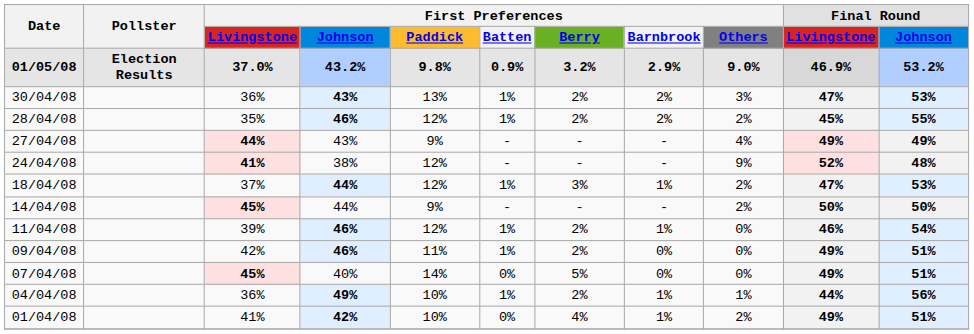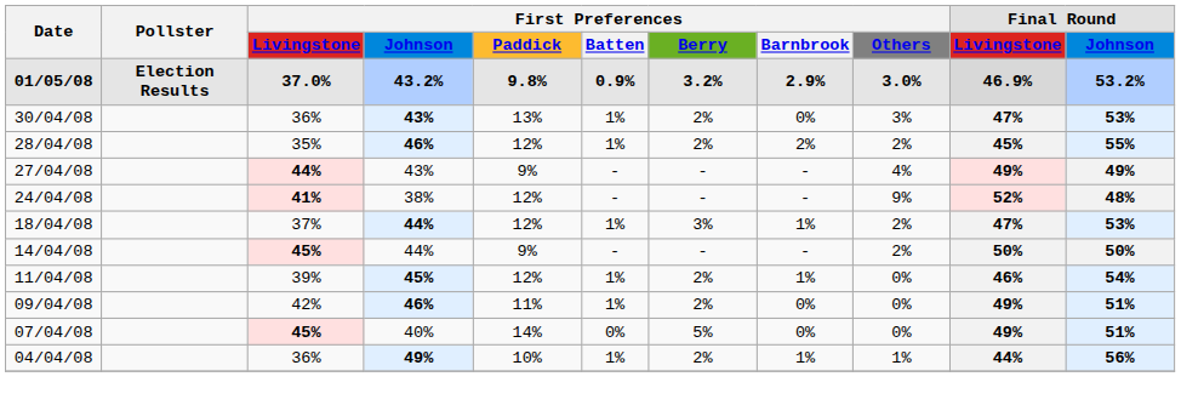01/05/08 | First Preferences / Others: 9.0% -> 3.0%
30/04/08 | First Preferences / Barnbrook: 2% -> 0%
11/04/08 | First Preferences / Johnson: 46% -> 45%
- row: 01/04/08 | 41% | 42% | 10% | 0% | 4% | 1% | 2% | 49% | 51%
